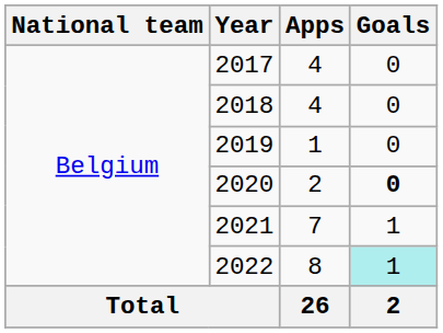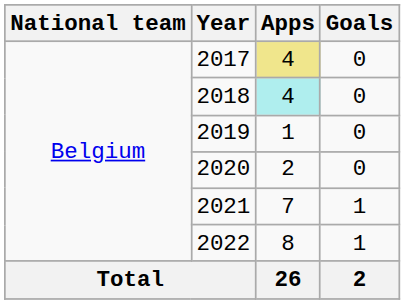2017 | Apps: no background -> khaki background
2018 | Apps: no background -> paleturquoise background
2020 | Goals: bold -> normal
2022 | Goals: paleturquoise background -> no background
